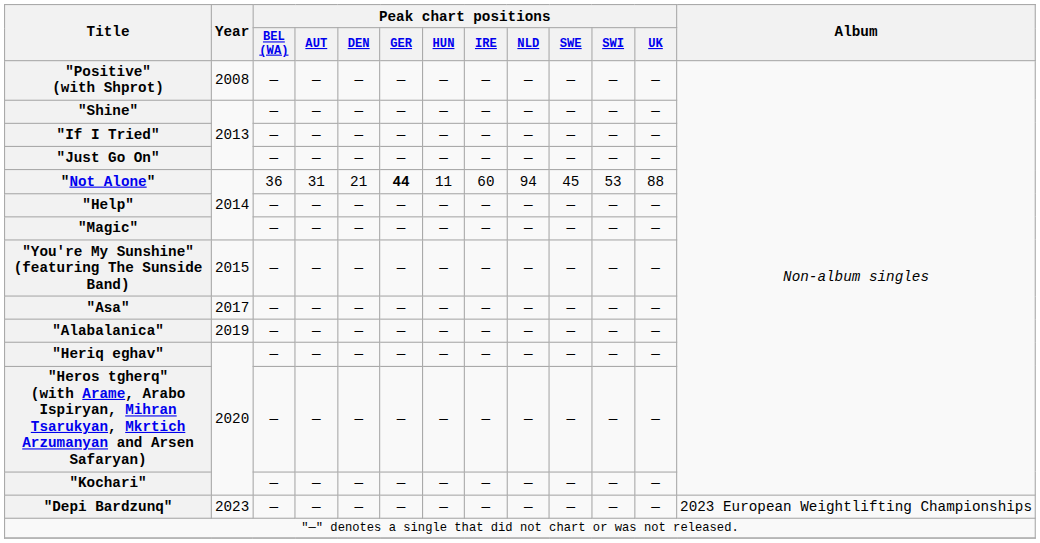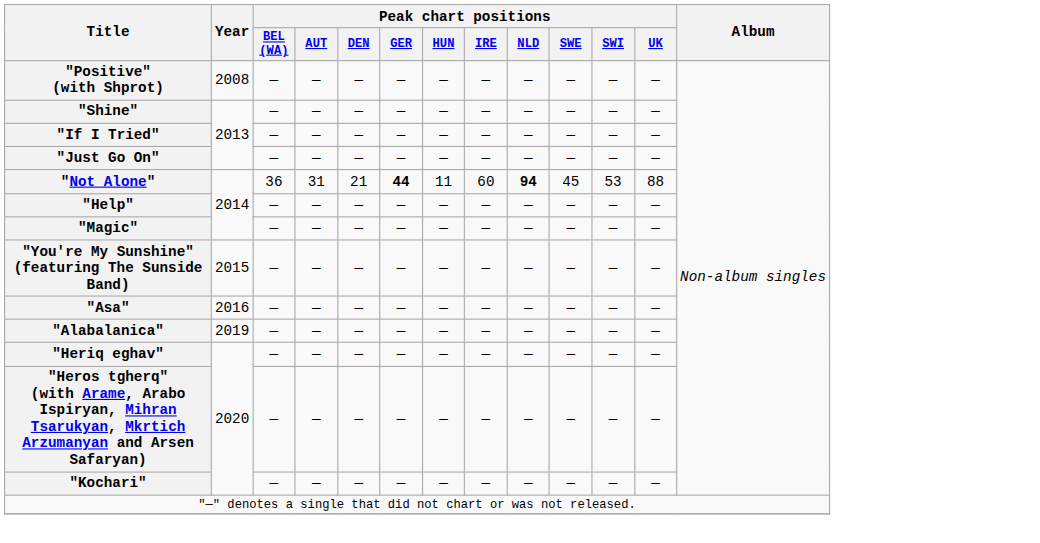"Not Alone" | Peak chart positions / NLD: normal -> bold
"Asa" | Year: 2017 -> 2016
- row: "Depi Bardzunq" | 2023 | — | — | — | — | — | — | — | — | — | — | 2023 European Weightlifting Championships
